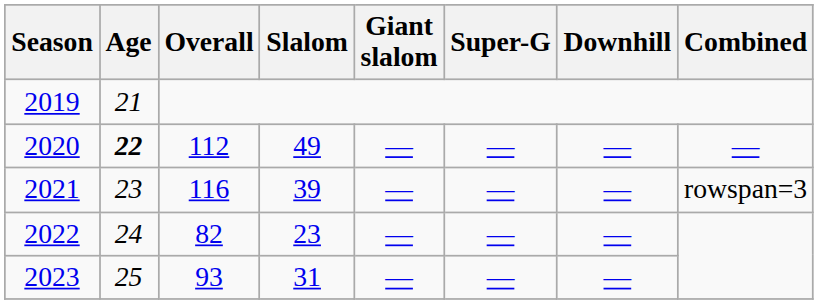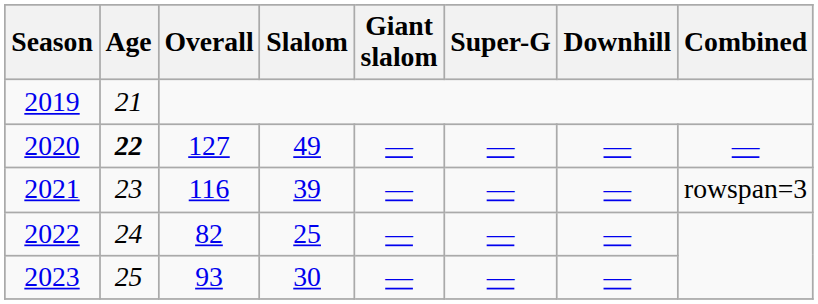2020 | Overall: 112 -> 127
2022 | Slalom: 23 -> 25
2023 | Slalom: 31 -> 30
